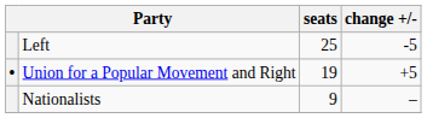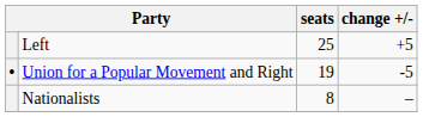Left | change +/-: -5 -> +5
Union for a Popular Movement and Right | change +/-: +5 -> -5
Nationalists | seats: 9 -> 8
